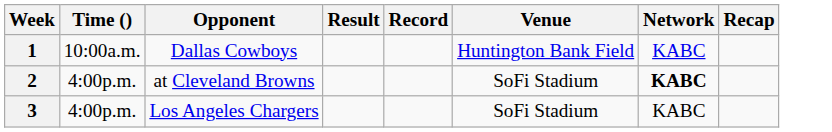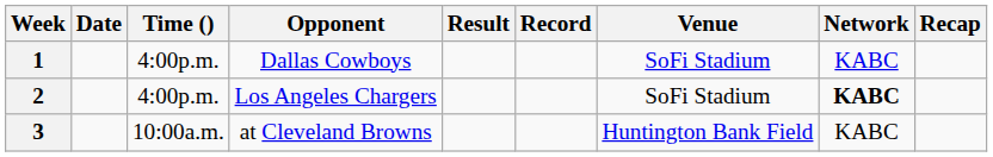+ column: Date
1 | Time (): 10:00a.m. -> 4:00p.m.
1 | Venue: Huntington Bank Field -> SoFi Stadium
2 | Opponent: at Cleveland Browns -> Los Angeles Chargers
3 | Time (): 4:00p.m. -> 10:00a.m.
3 | Opponent: Los Angeles Chargers -> at Cleveland Browns
3 | Venue: SoFi Stadium -> Huntington Bank Field
